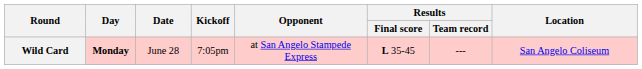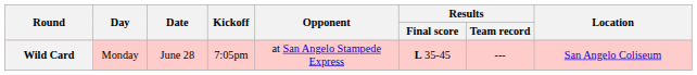Wild Card | Day: bold -> normal
